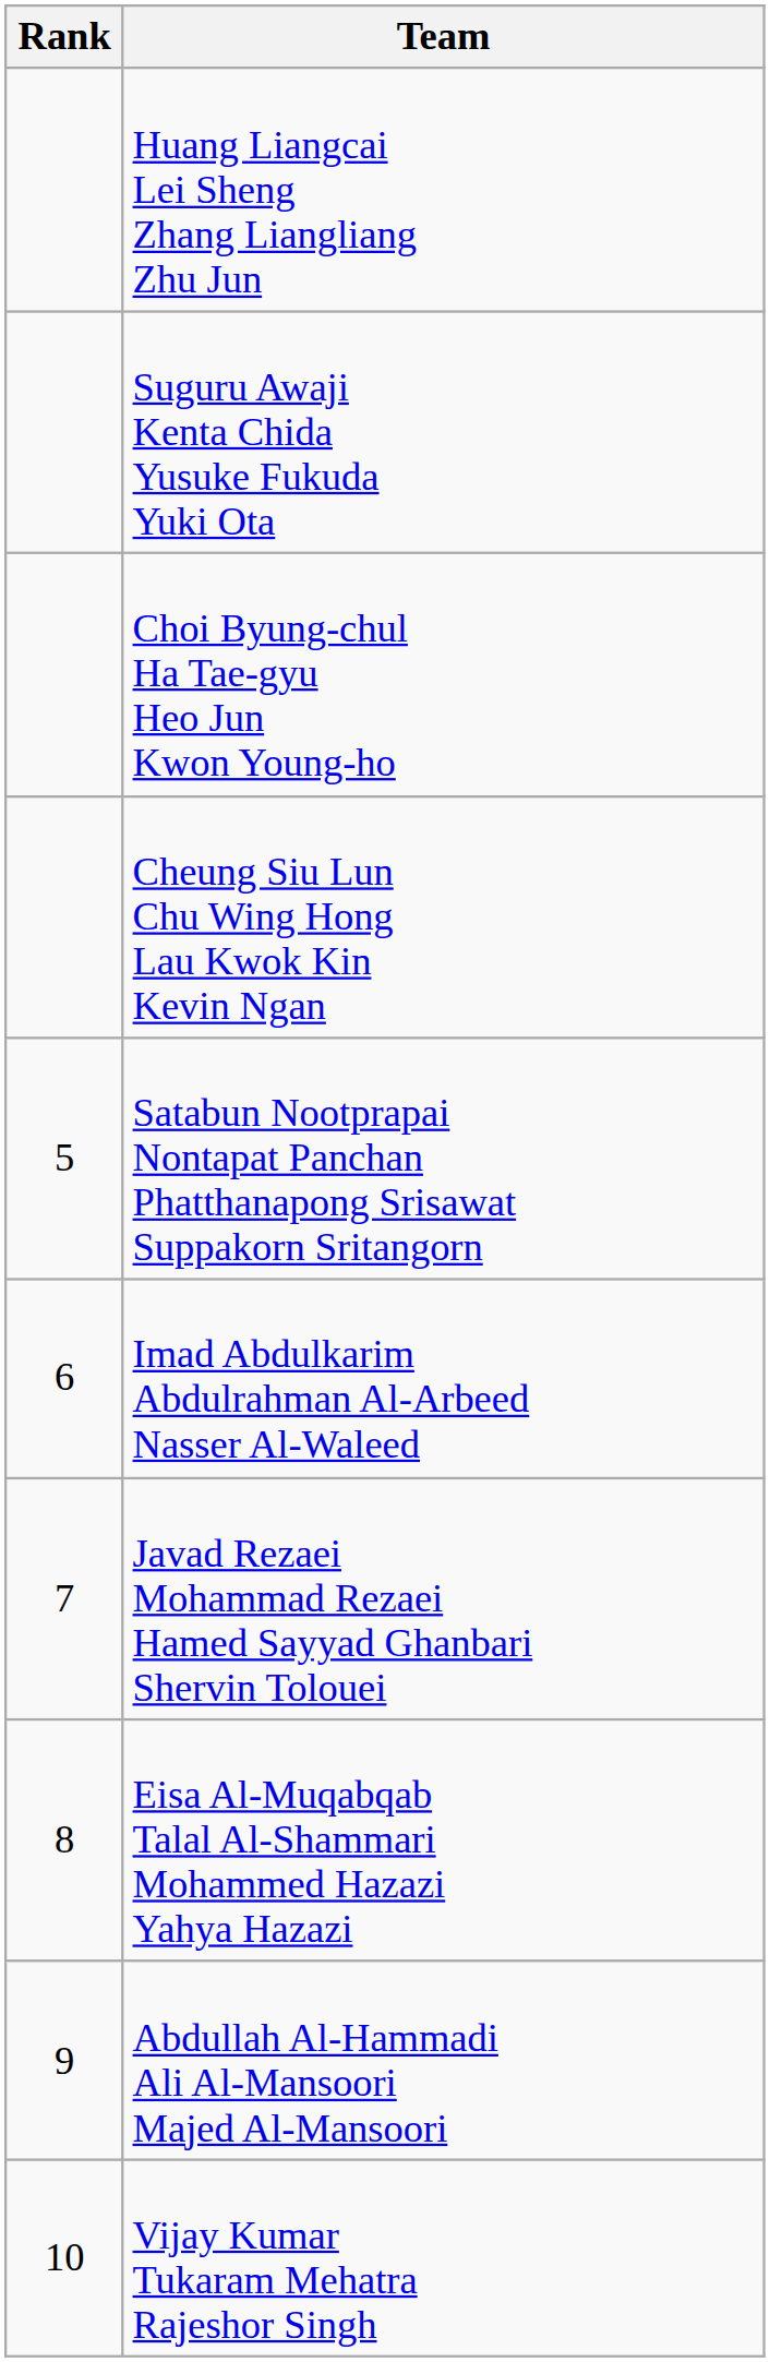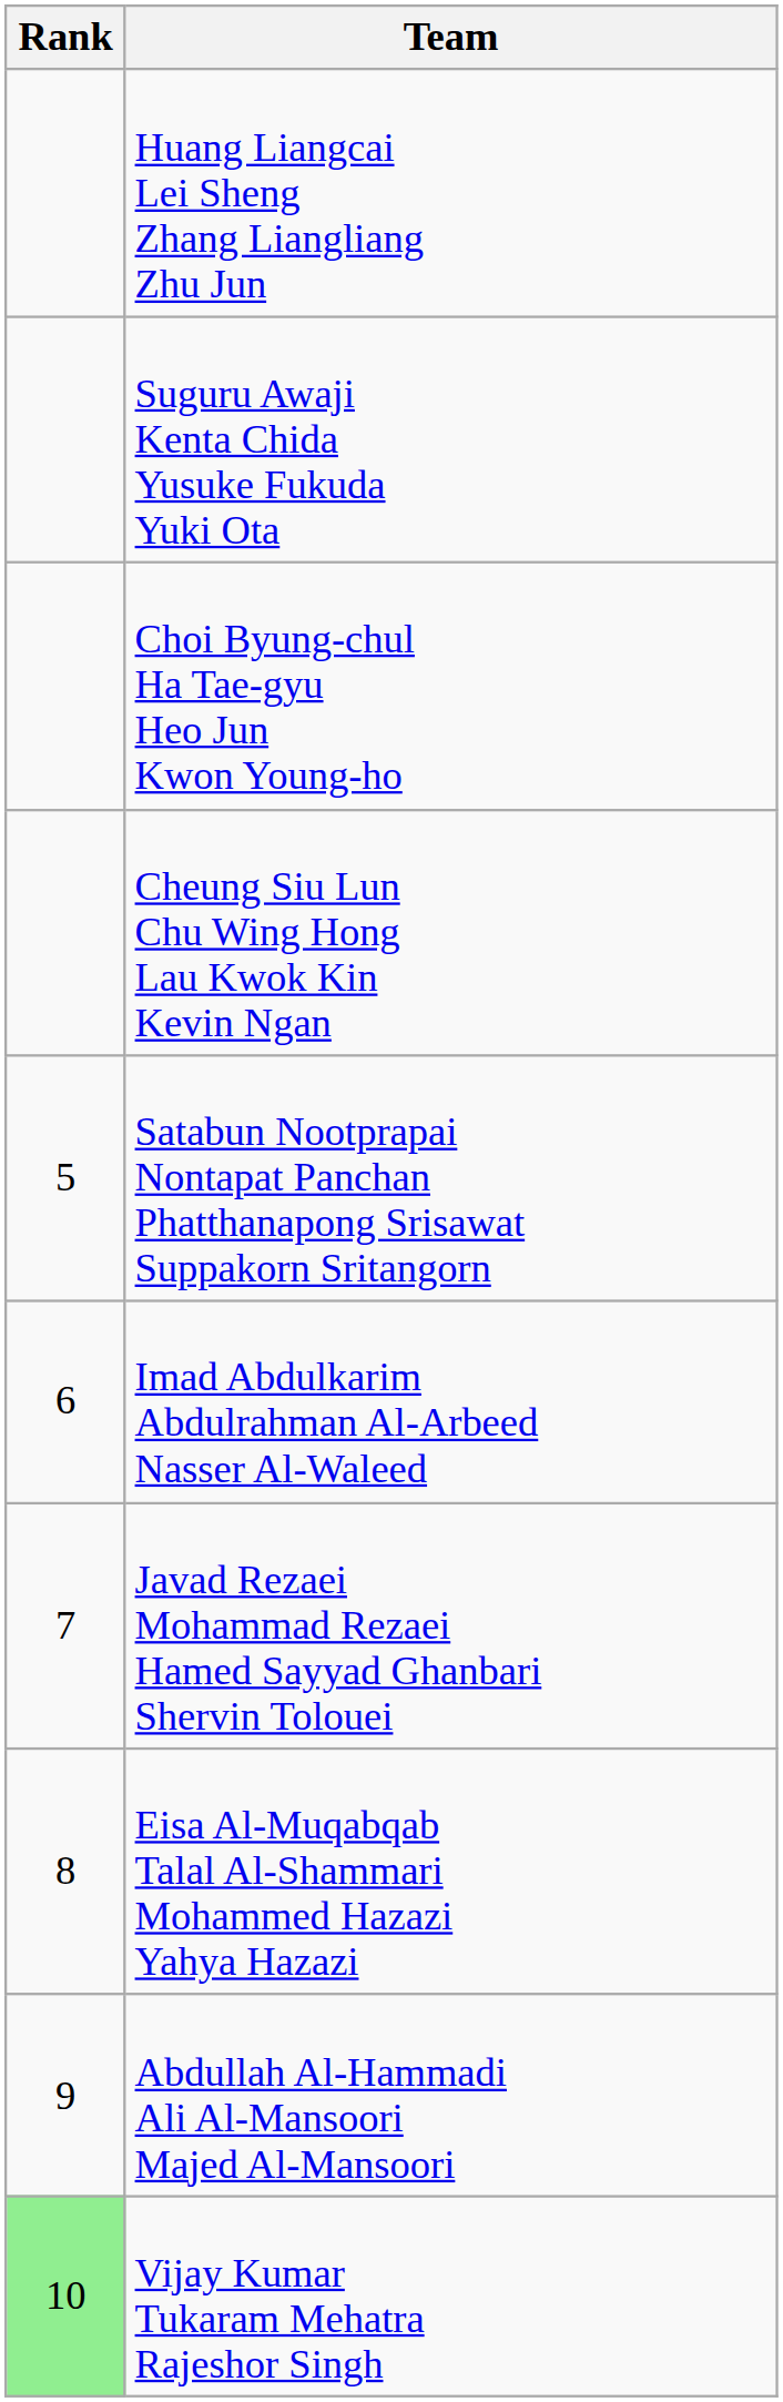Vijay Kumar Tukaram Mehatra Rajeshor Singh | Rank: no background -> lightgreen background
